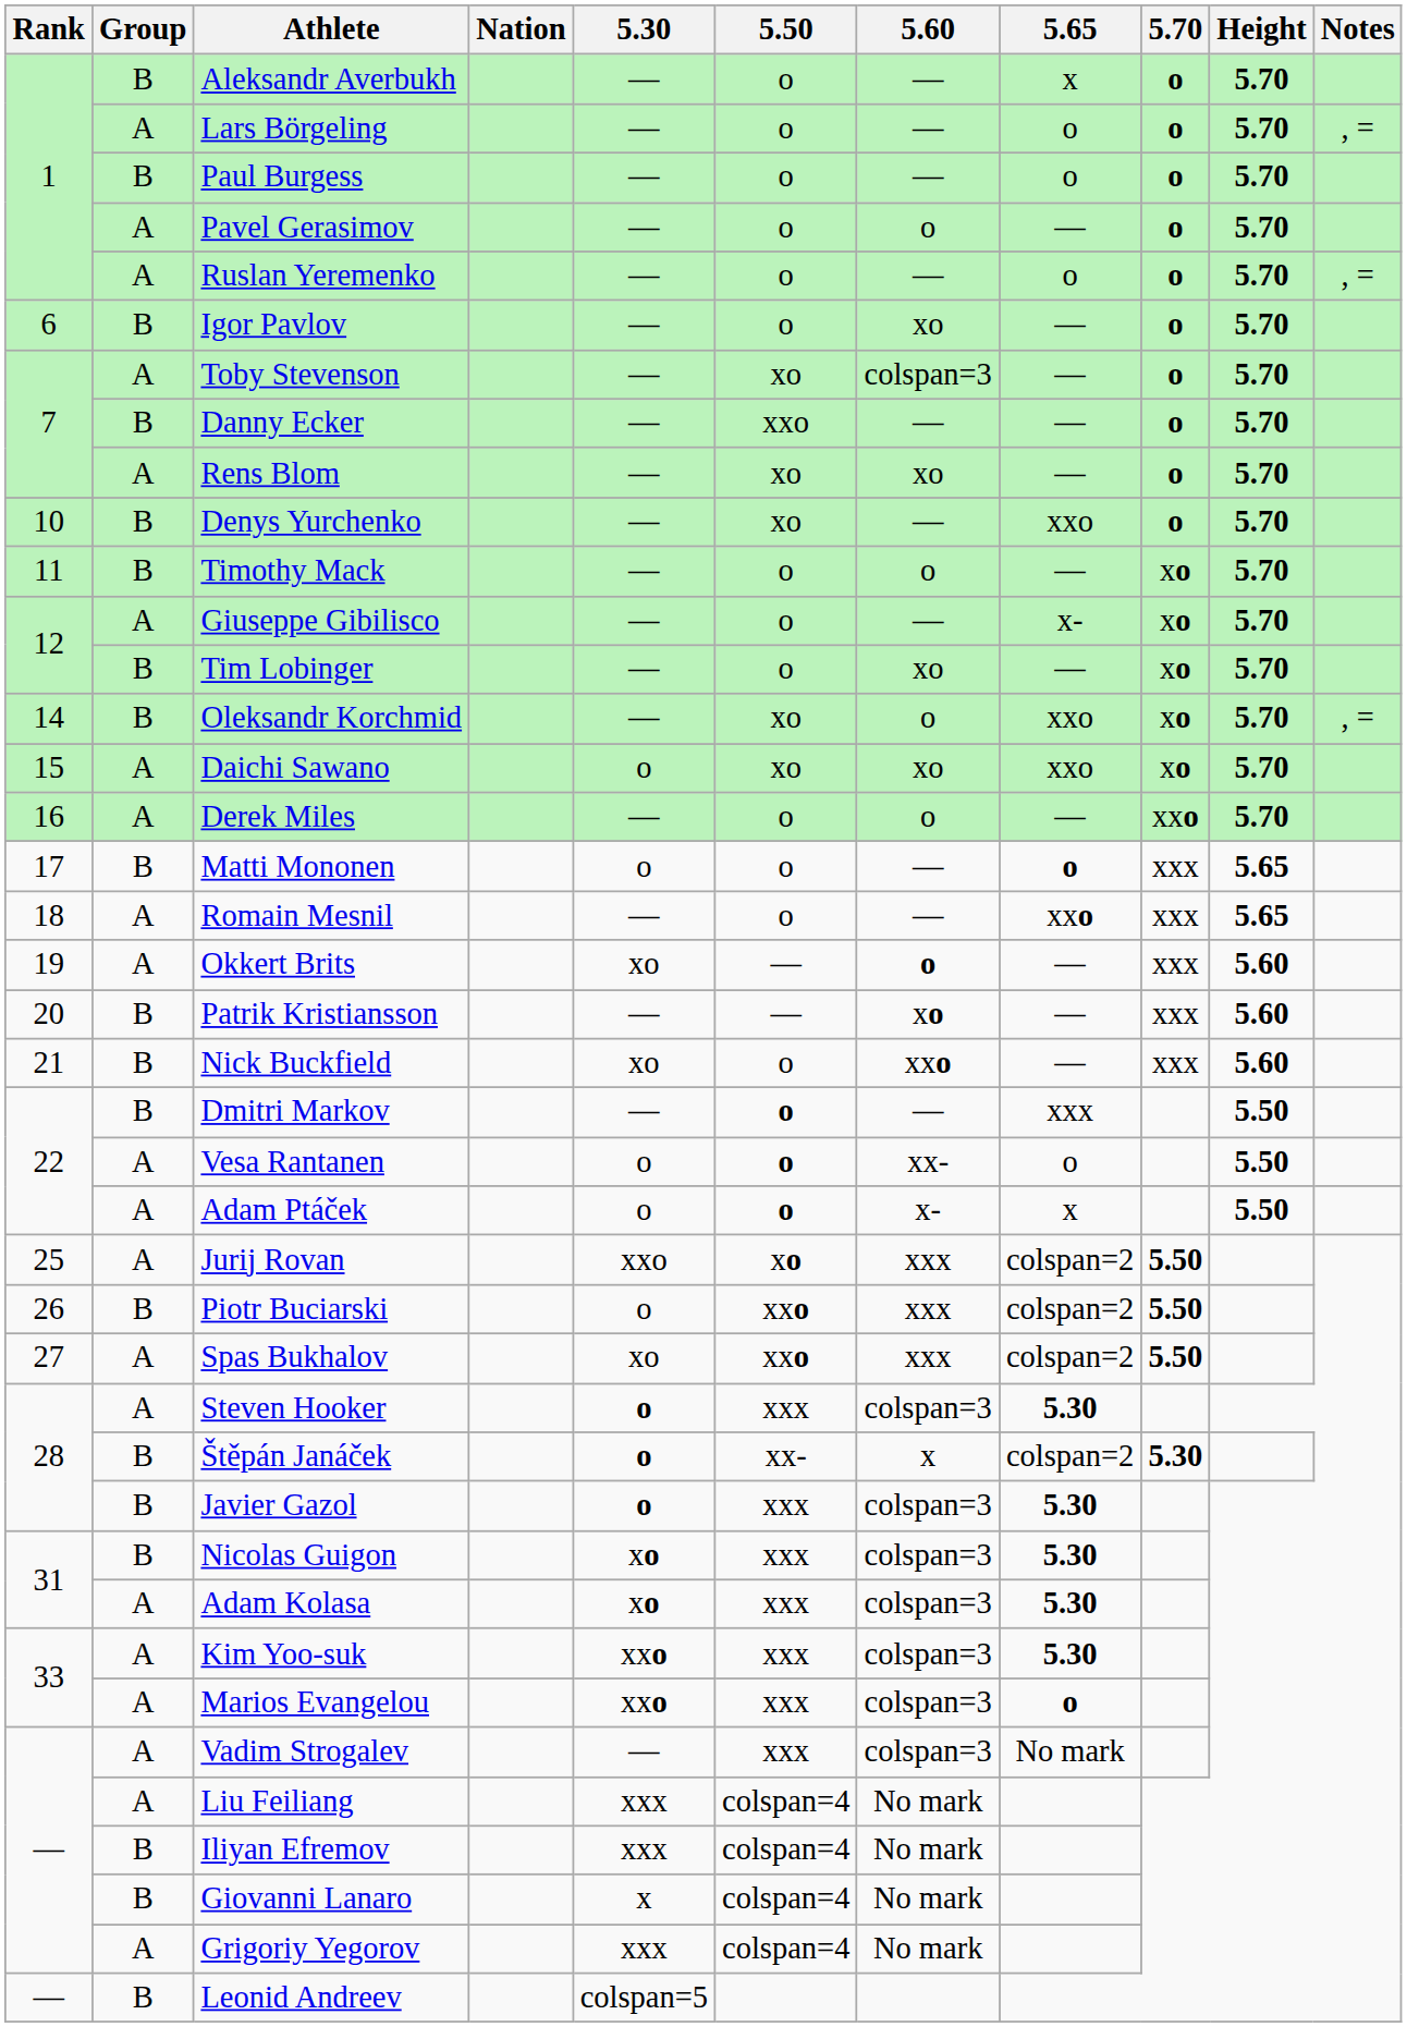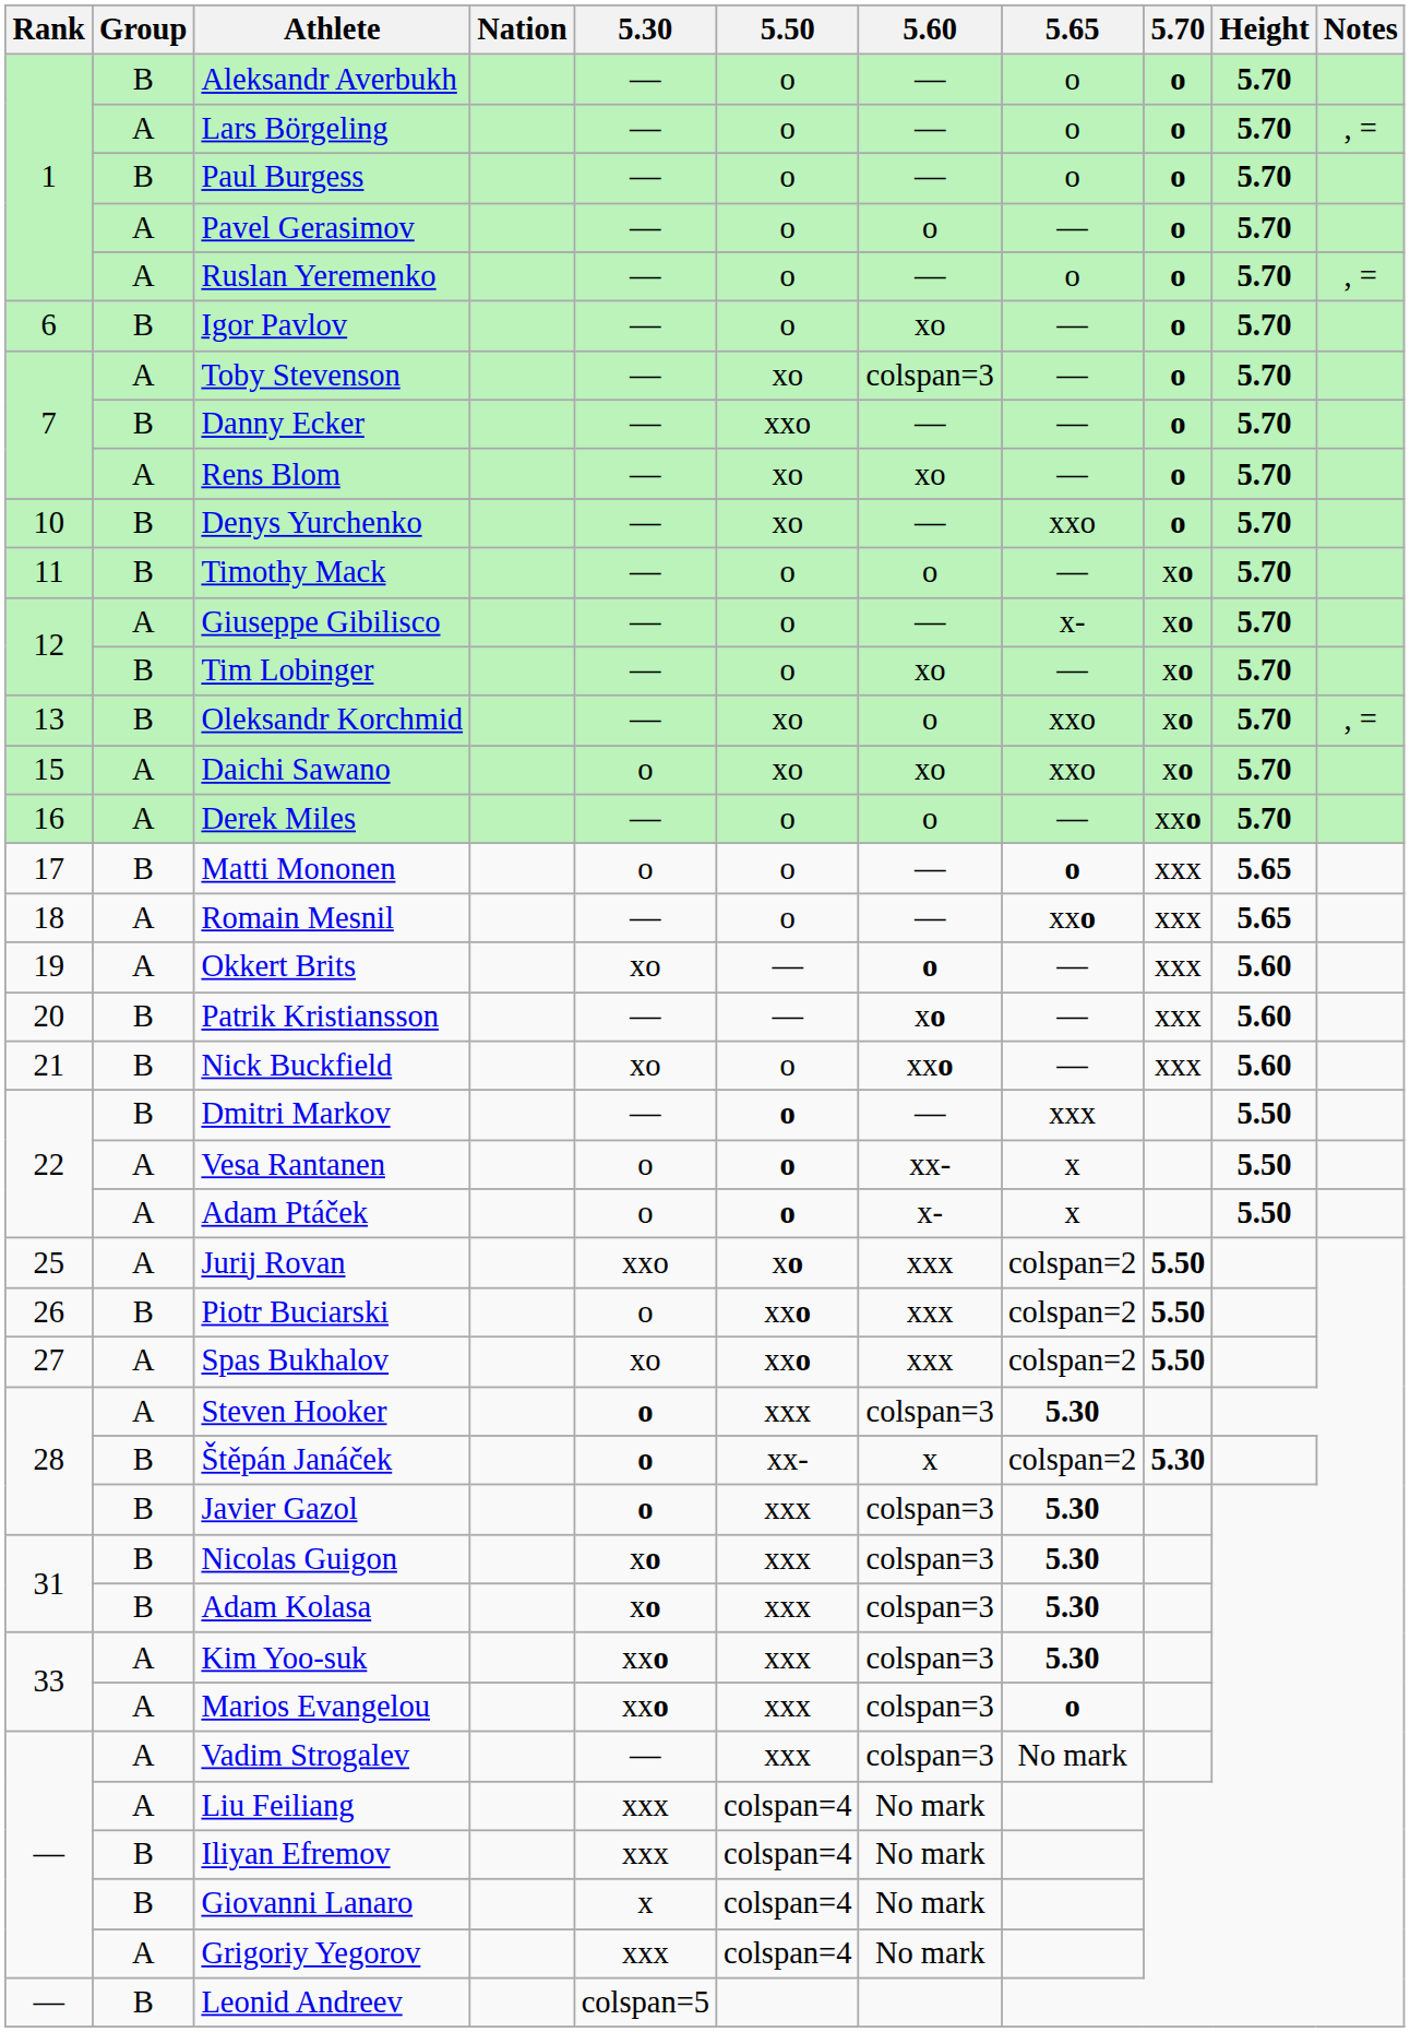Aleksandr Averbukh | 5.65: x -> o
Oleksandr Korchmid | Rank: 14 -> 13
Vesa Rantanen | 5.65: o -> x
Adam Kolasa | Group: A -> B
